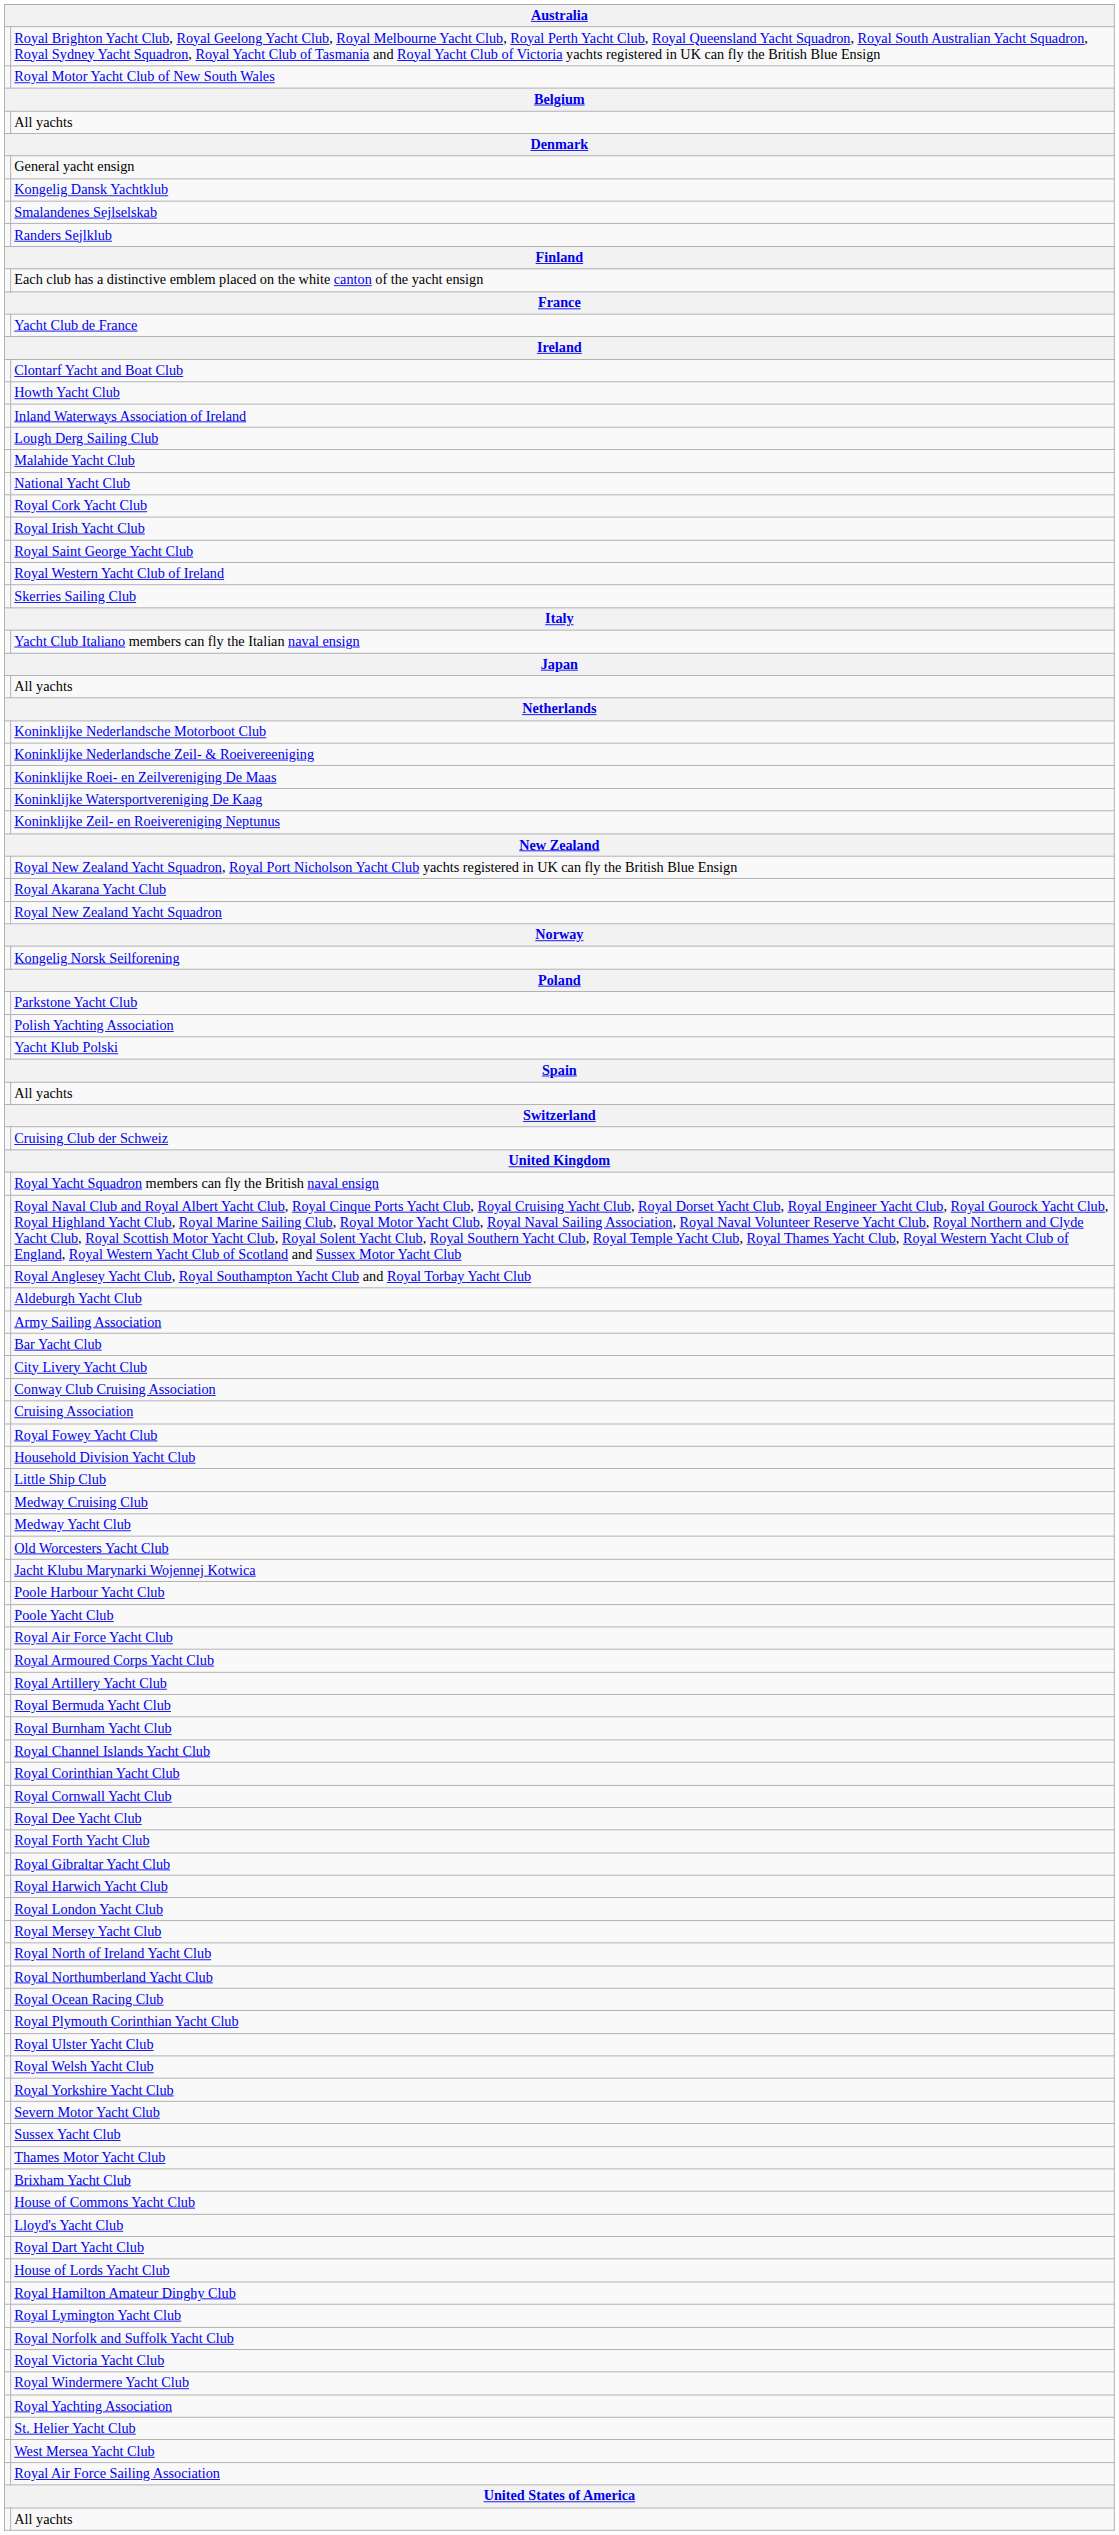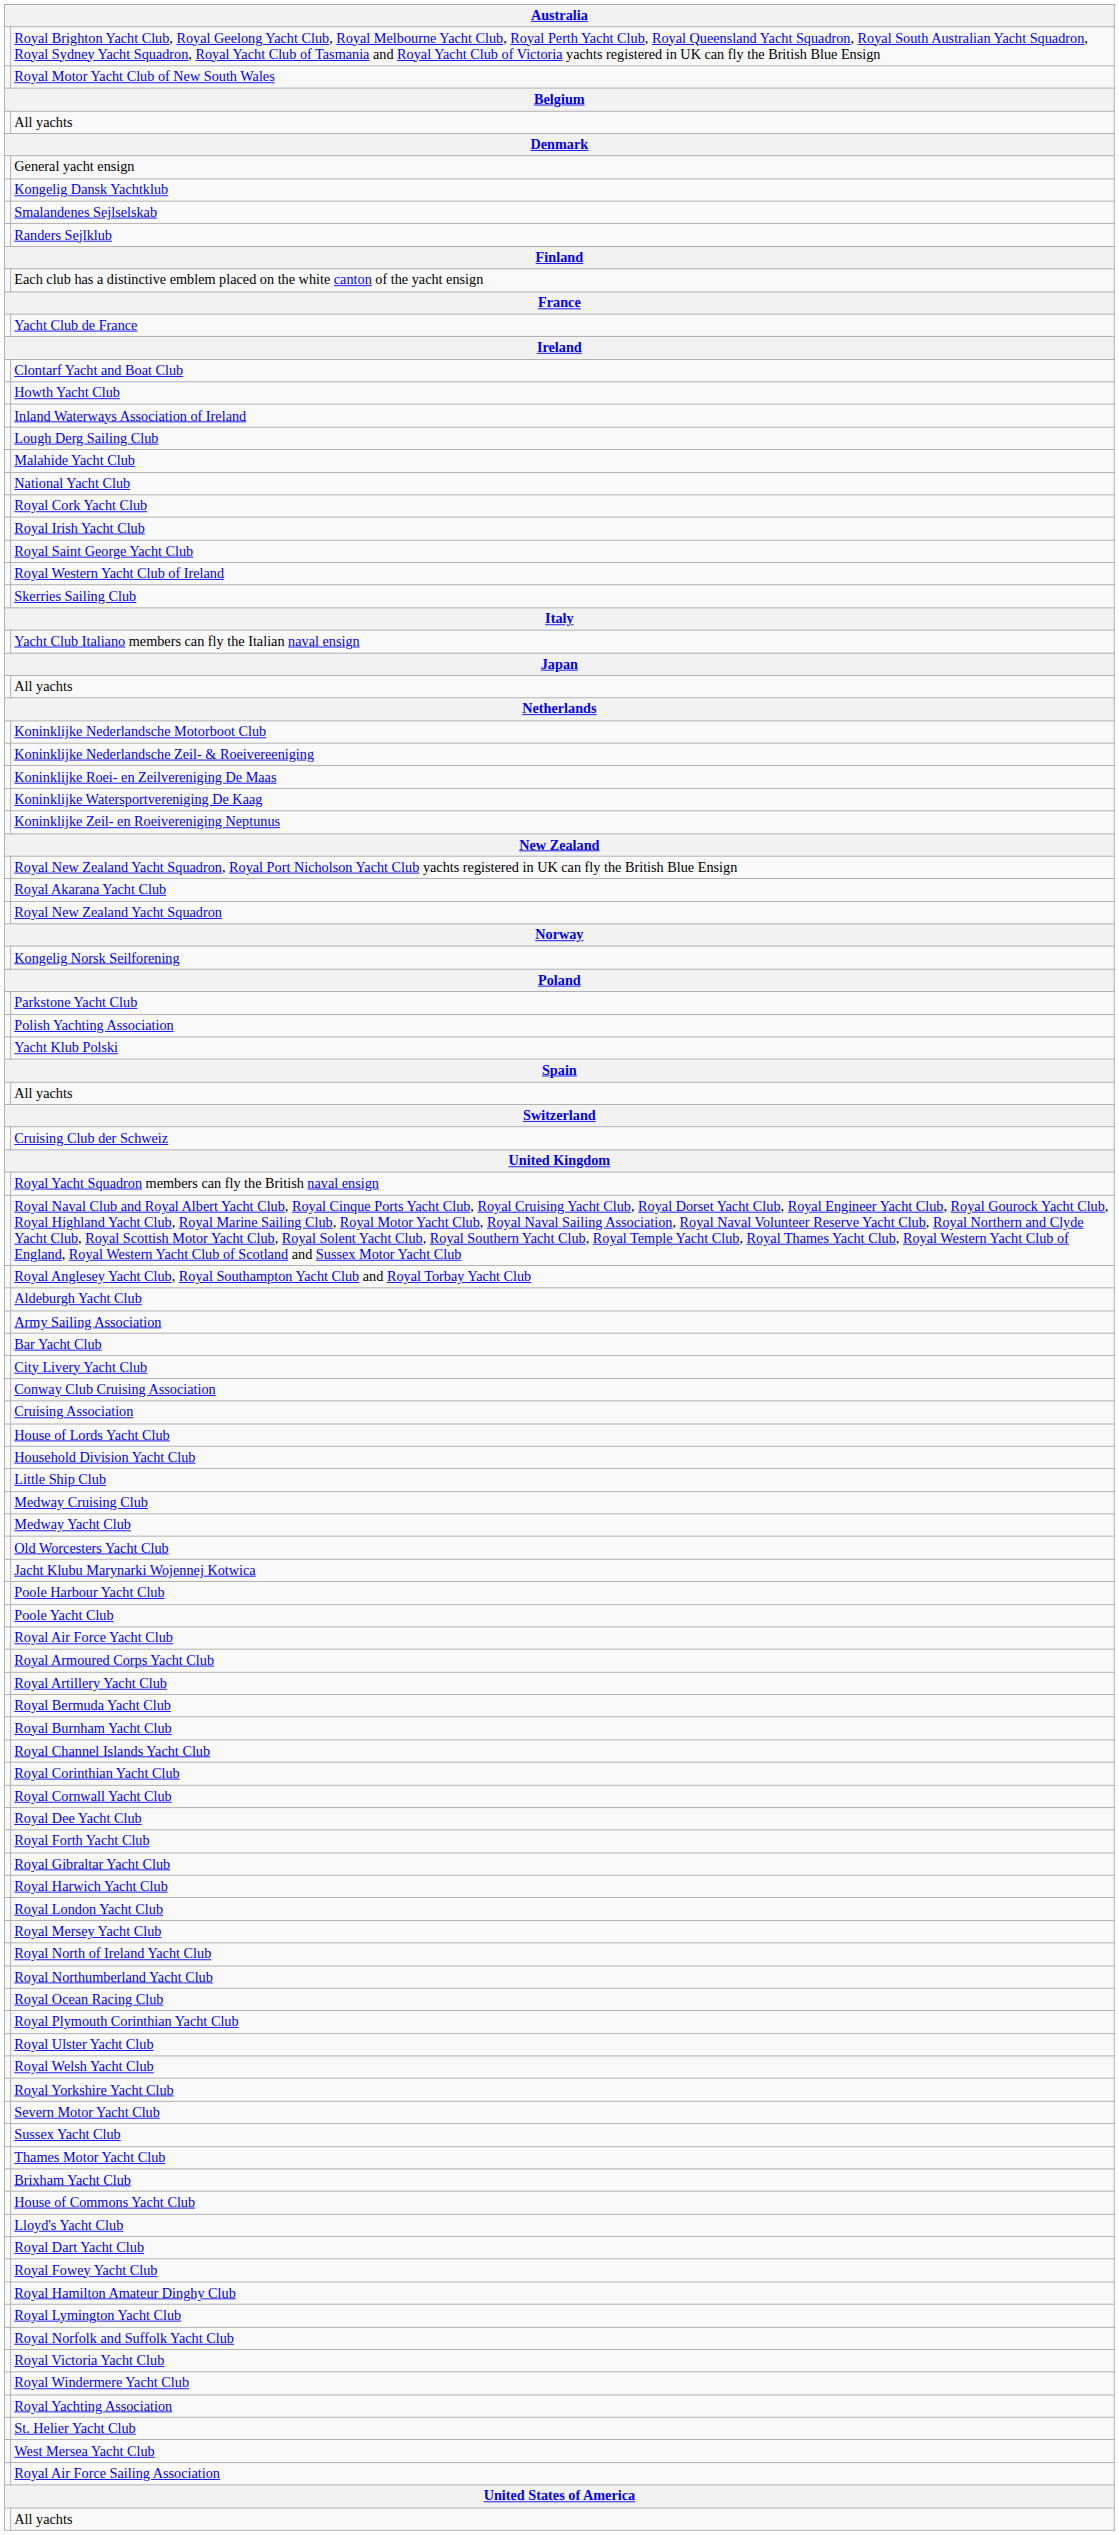row 61 | column 2: Royal Fowey Yacht Club -> House of Lords Yacht Club
row 98 | column 2: House of Lords Yacht Club -> Royal Fowey Yacht Club
